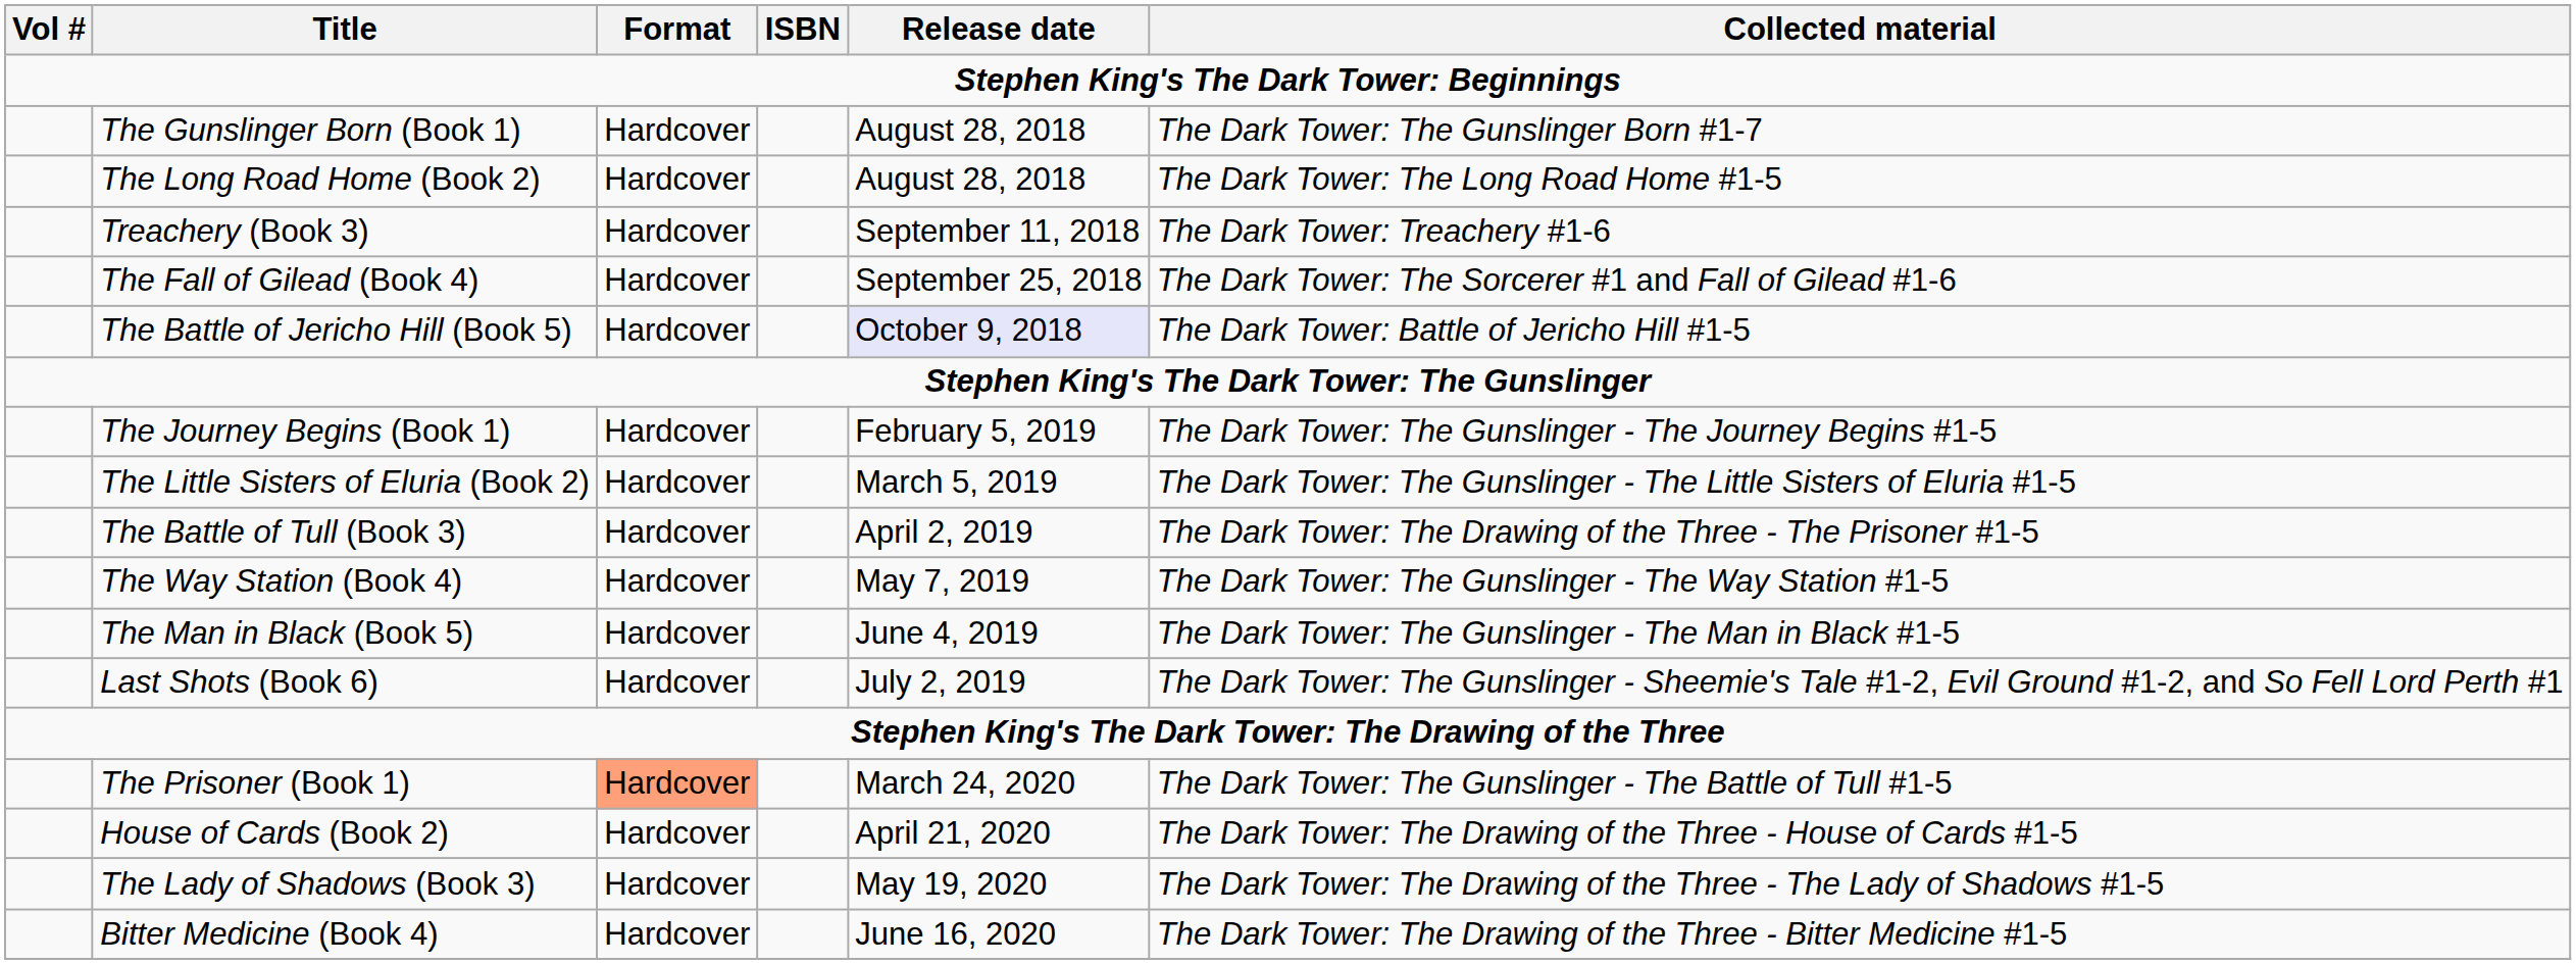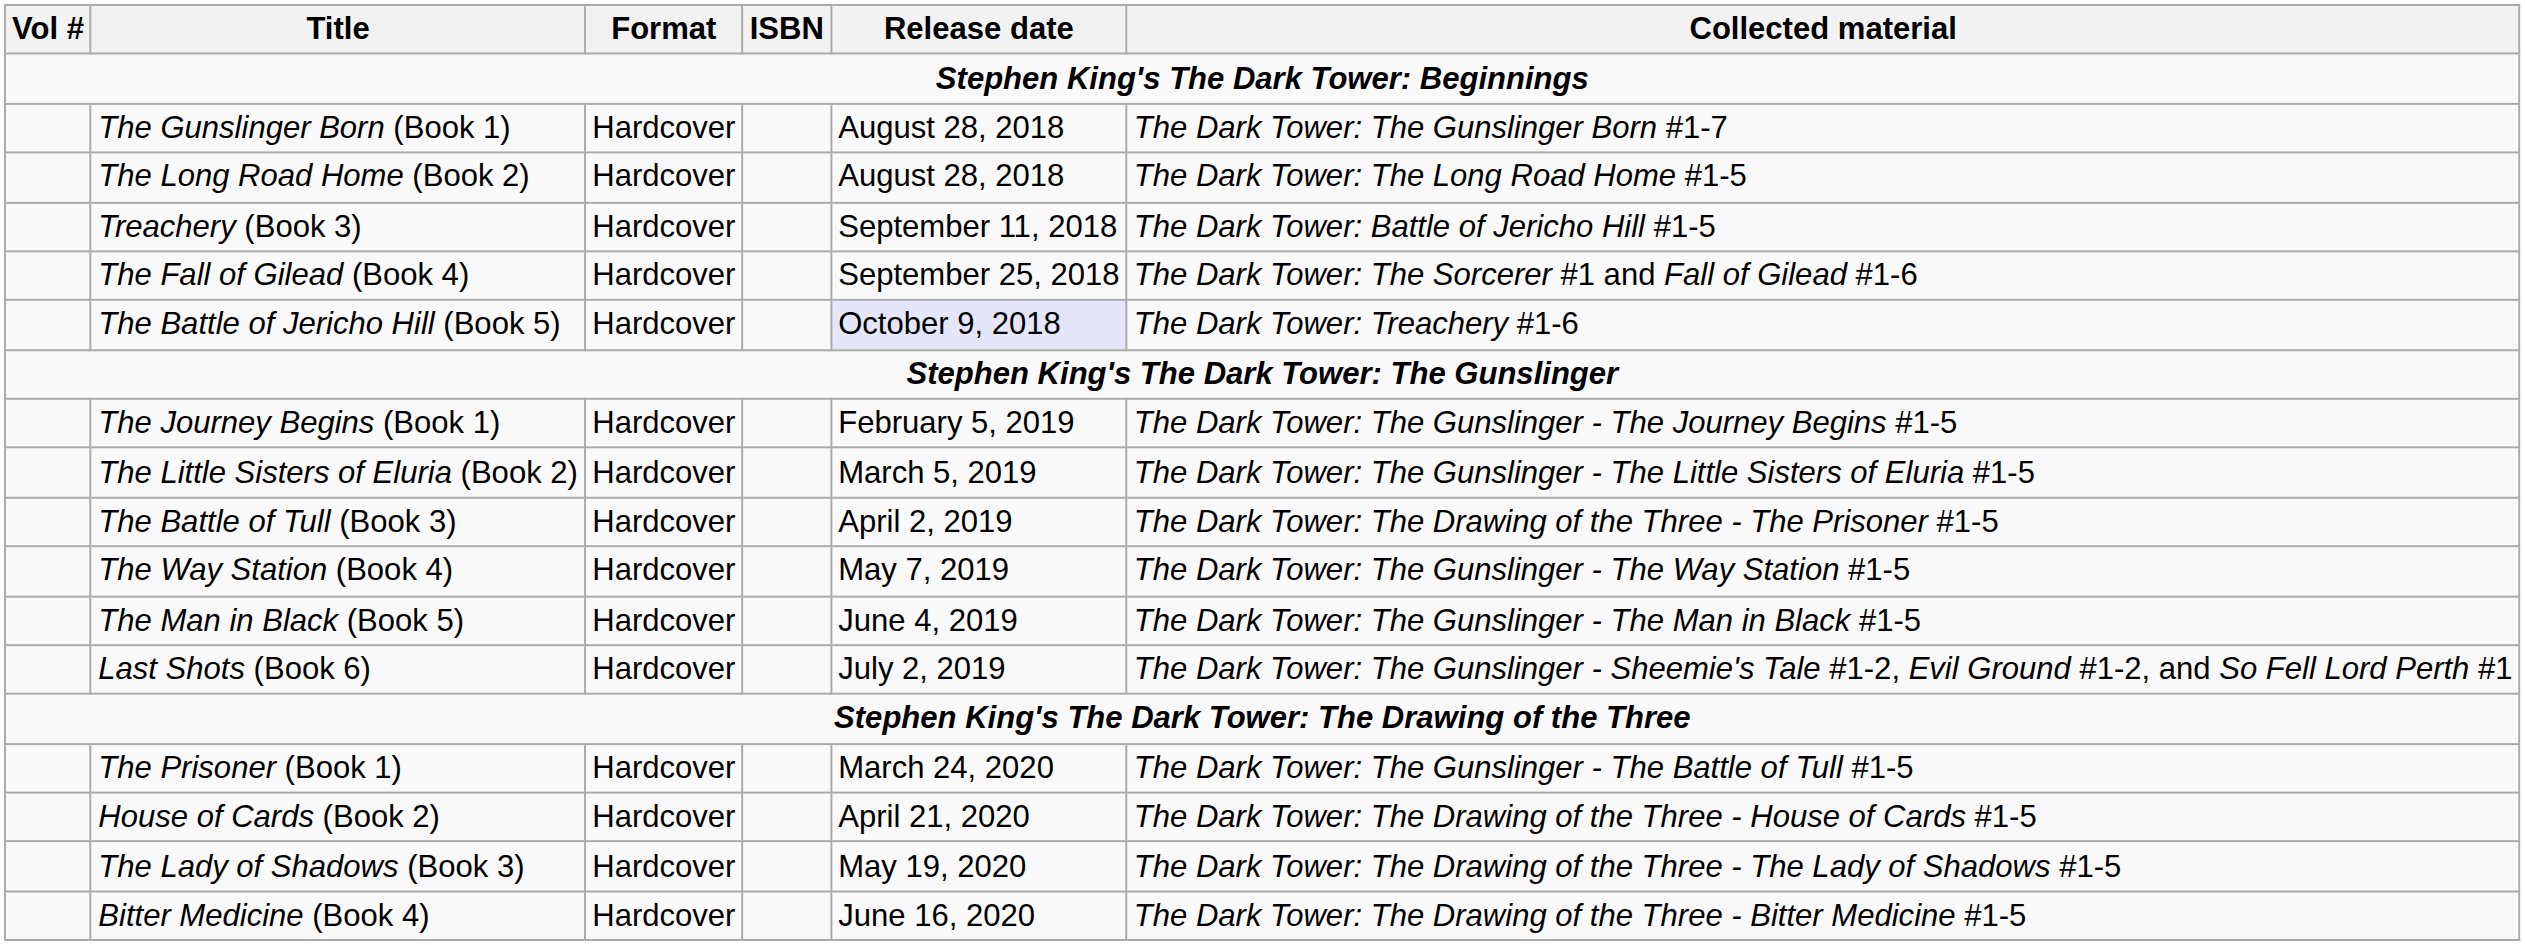Treachery (Book 3) | Collected material: The Dark Tower: Treachery #1-6 -> The Dark Tower: Battle of Jericho Hill #1-5
The Battle of Jericho Hill (Book 5) | Collected material: The Dark Tower: Battle of Jericho Hill #1-5 -> The Dark Tower: Treachery #1-6
The Prisoner (Book 1) | Format: lightsalmon background -> no background
